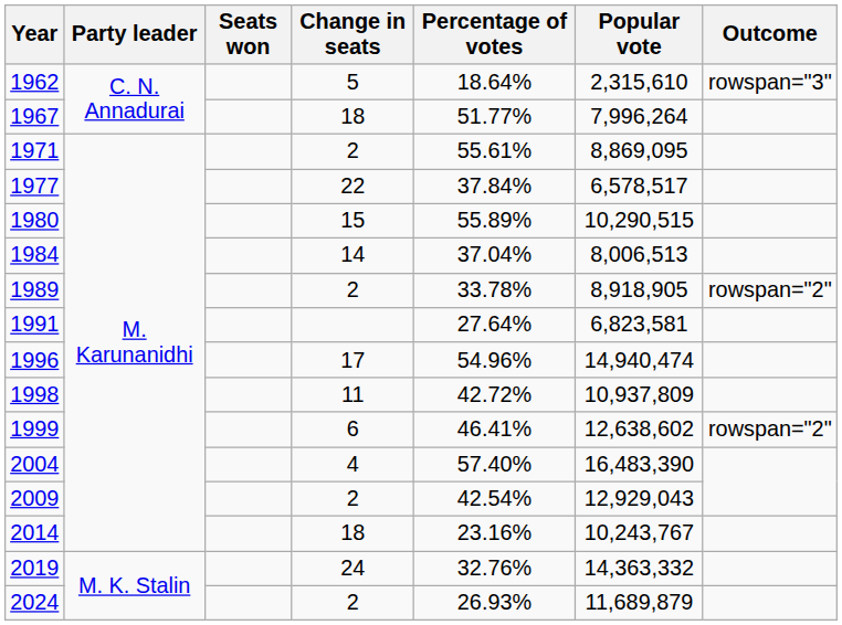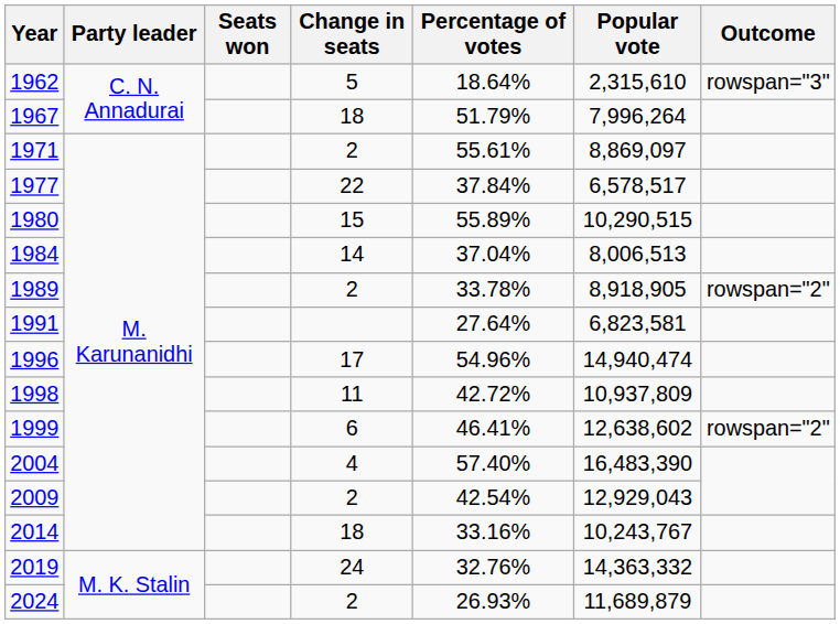1967 | Percentage of votes: 51.77% -> 51.79%
1971 | Popular vote: 8,869,095 -> 8,869,097
2014 | Percentage of votes: 23.16% -> 33.16%
